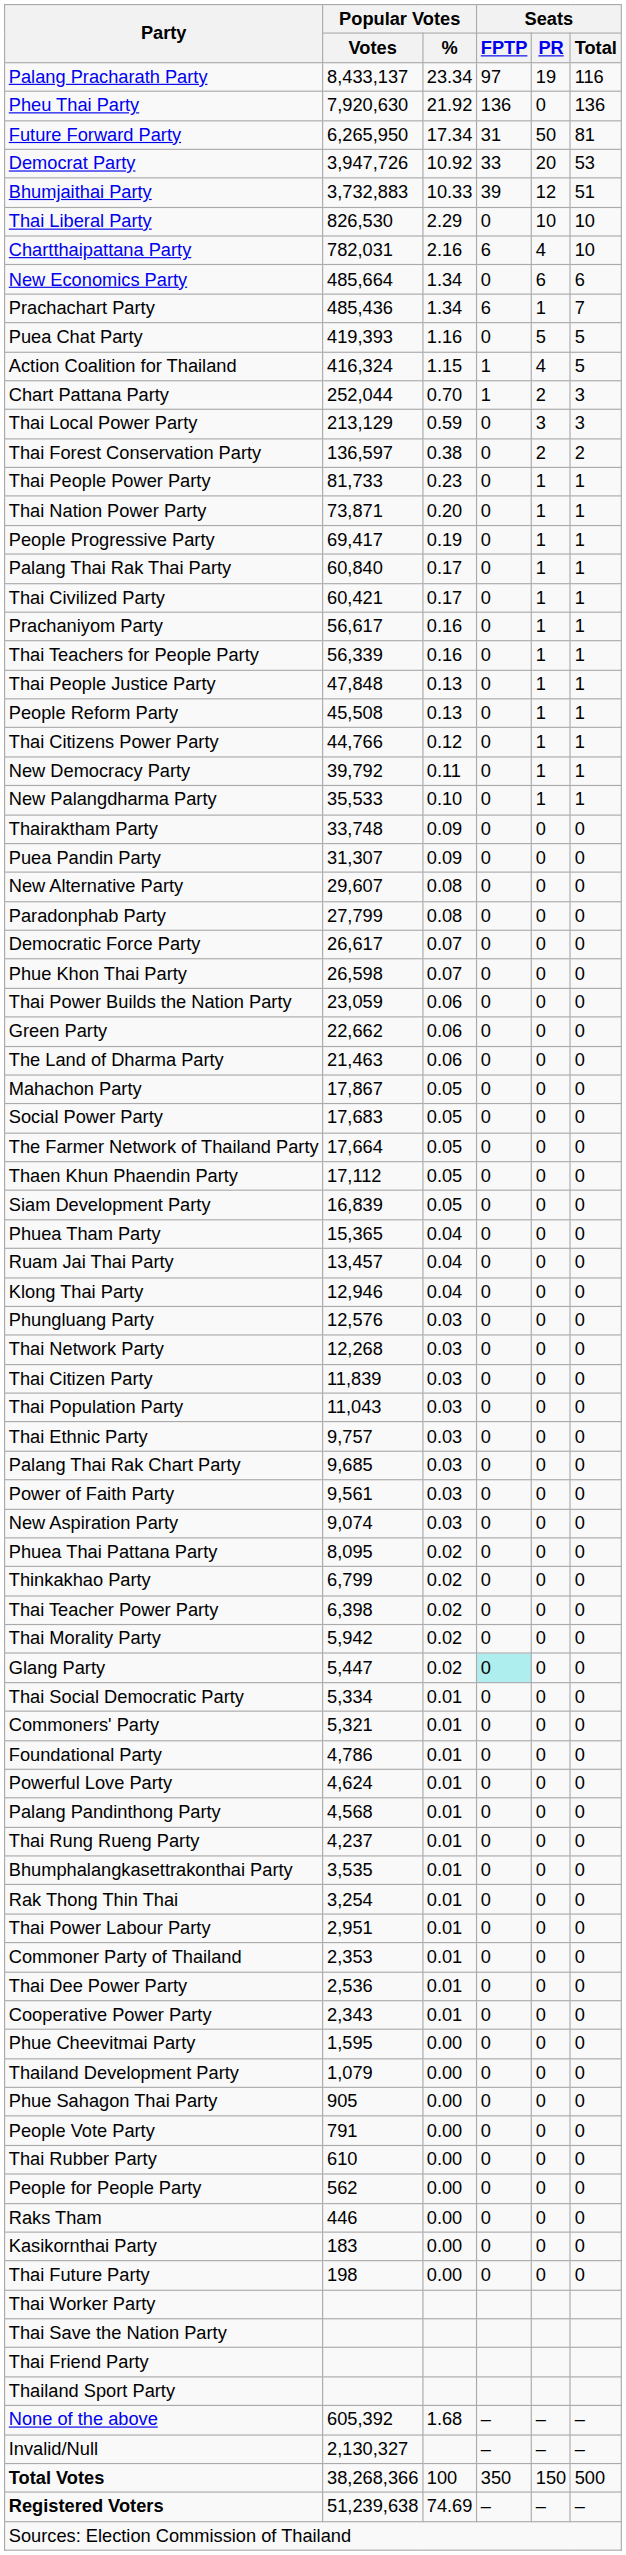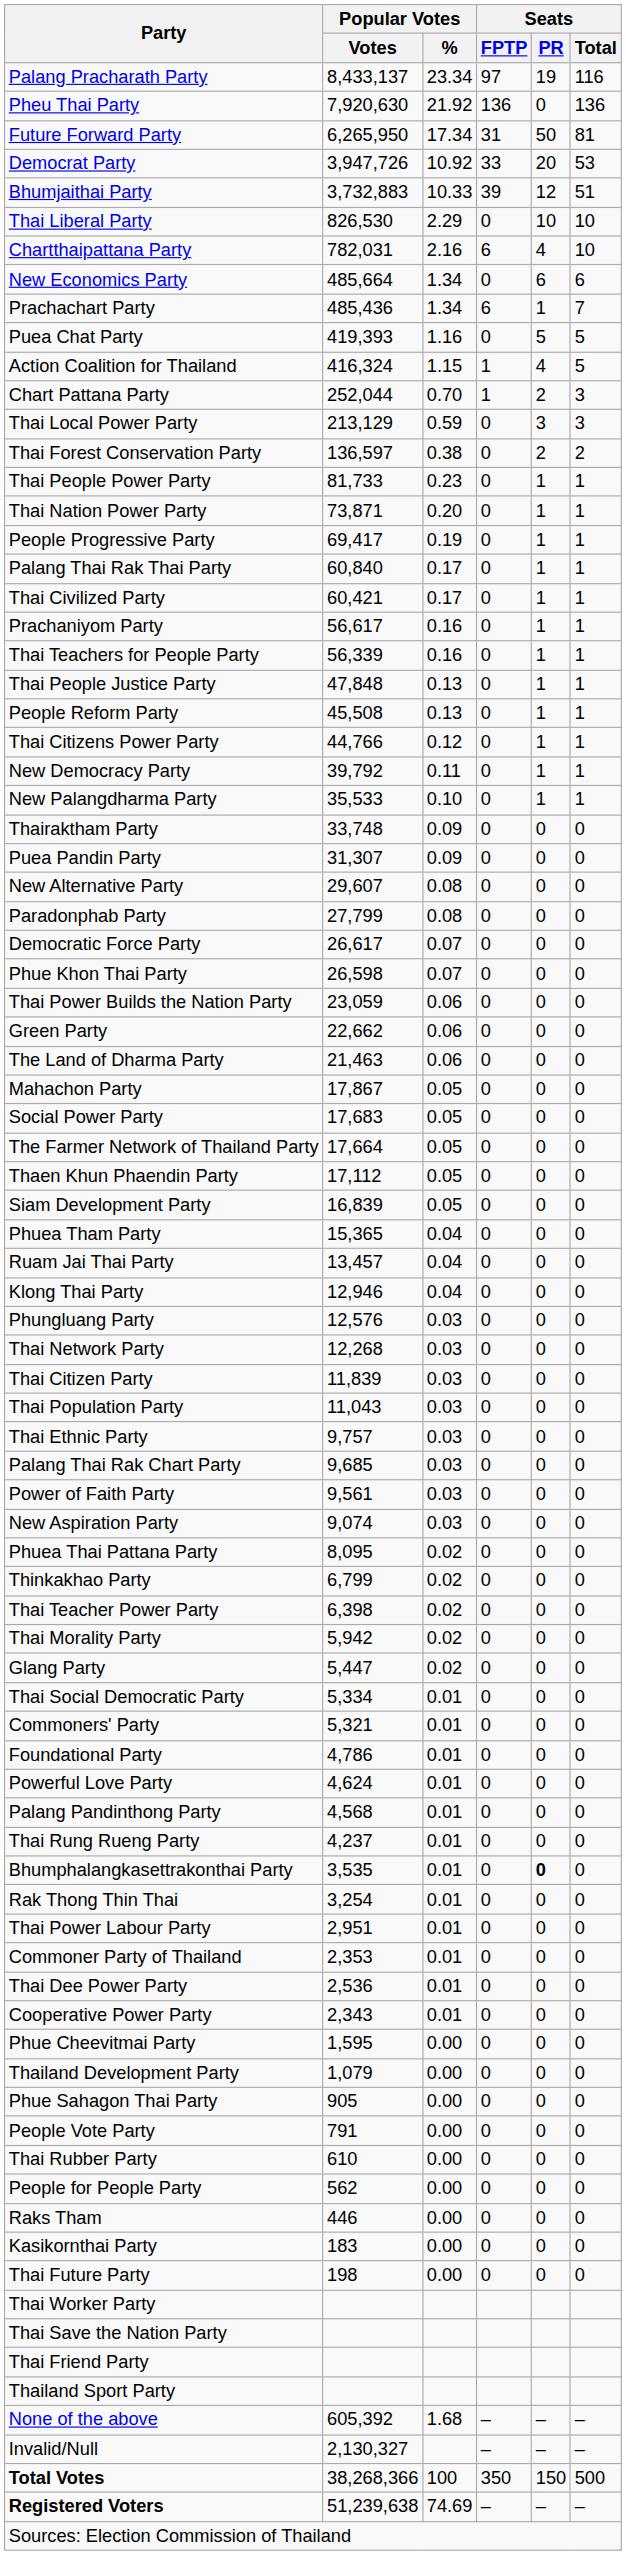Glang Party | Seats / FPTP: paleturquoise background -> no background
Bhumphalangkasettrakonthai Party | Seats / PR: normal -> bold
